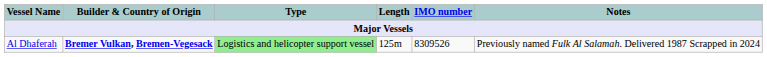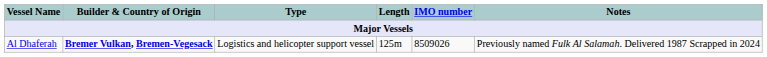Al Dhaferah | Type: lightgreen background -> no background
Al Dhaferah | IMO number: 8309526 -> 8509026
